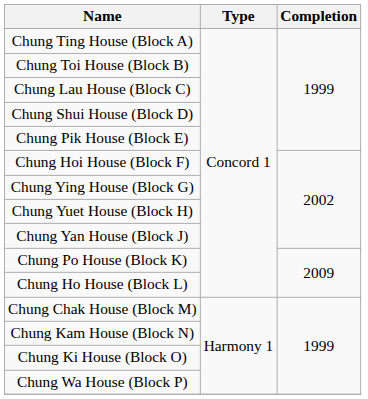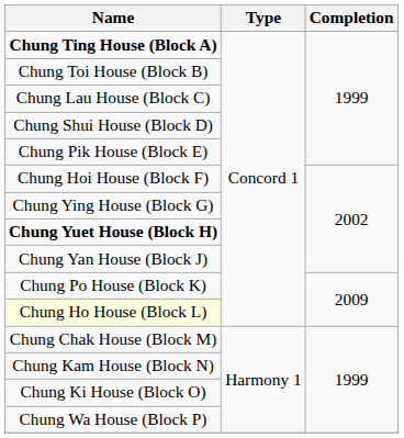Chung Ting House (Block A) | Name: normal -> bold
Chung Yuet House (Block H) | Name: normal -> bold
Chung Ho House (Block L) | Name: no background -> lightyellow background
